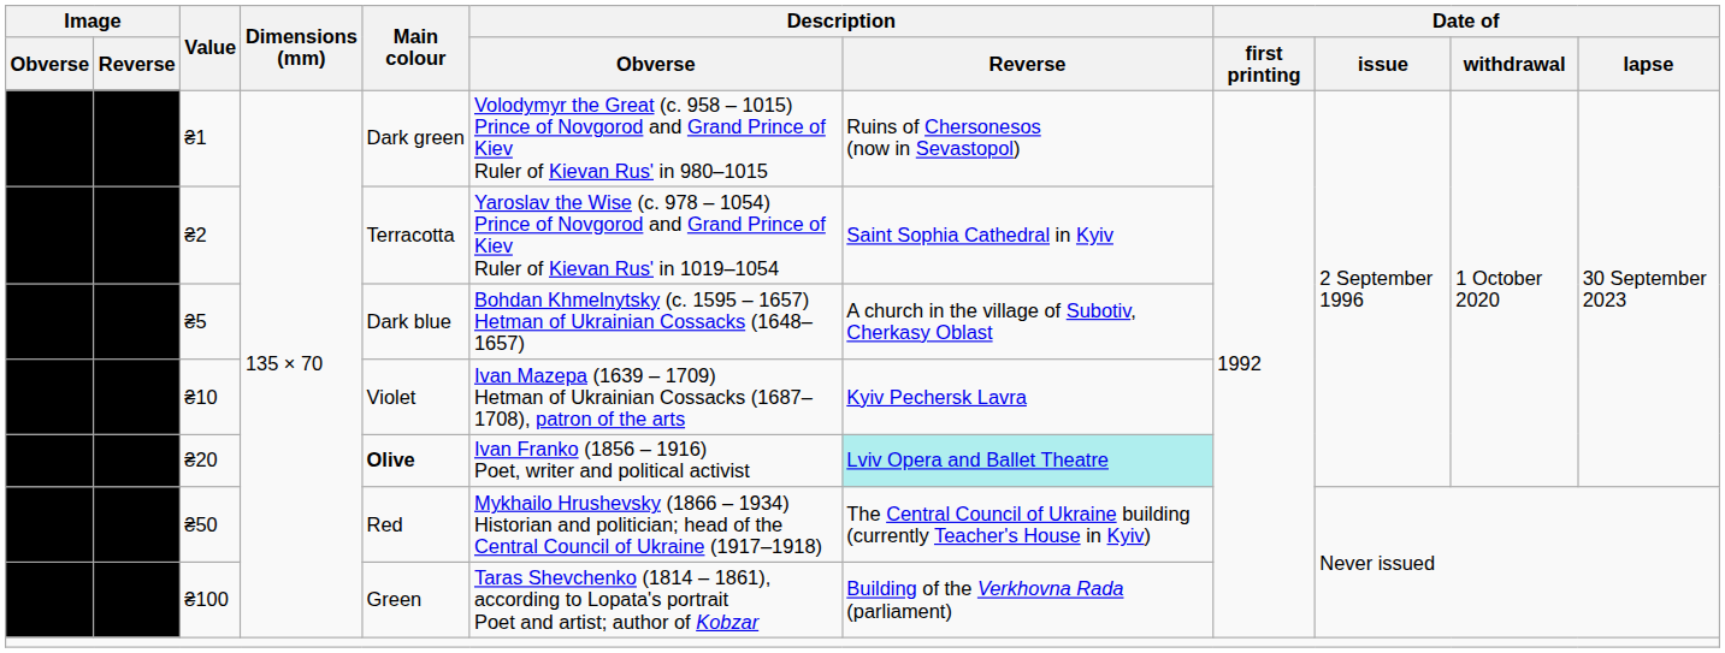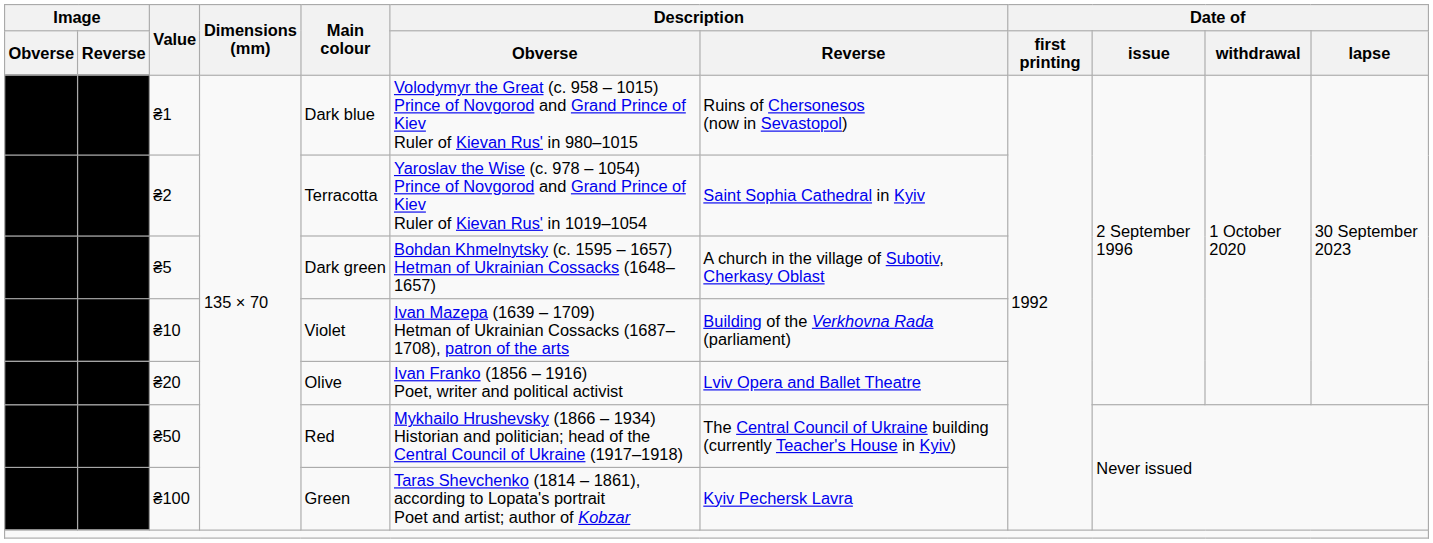₴1 | Main colour: Dark green -> Dark blue
₴5 | Main colour: Dark blue -> Dark green
₴10 | Description / Reverse: Kyiv Pechersk Lavra -> Building of the Verkhovna Rada (parliament)
₴20 | Main colour: bold -> normal
₴20 | Description / Reverse: paleturquoise background -> no background
₴100 | Description / Reverse: Building of the Verkhovna Rada (parliament) -> Kyiv Pechersk Lavra
